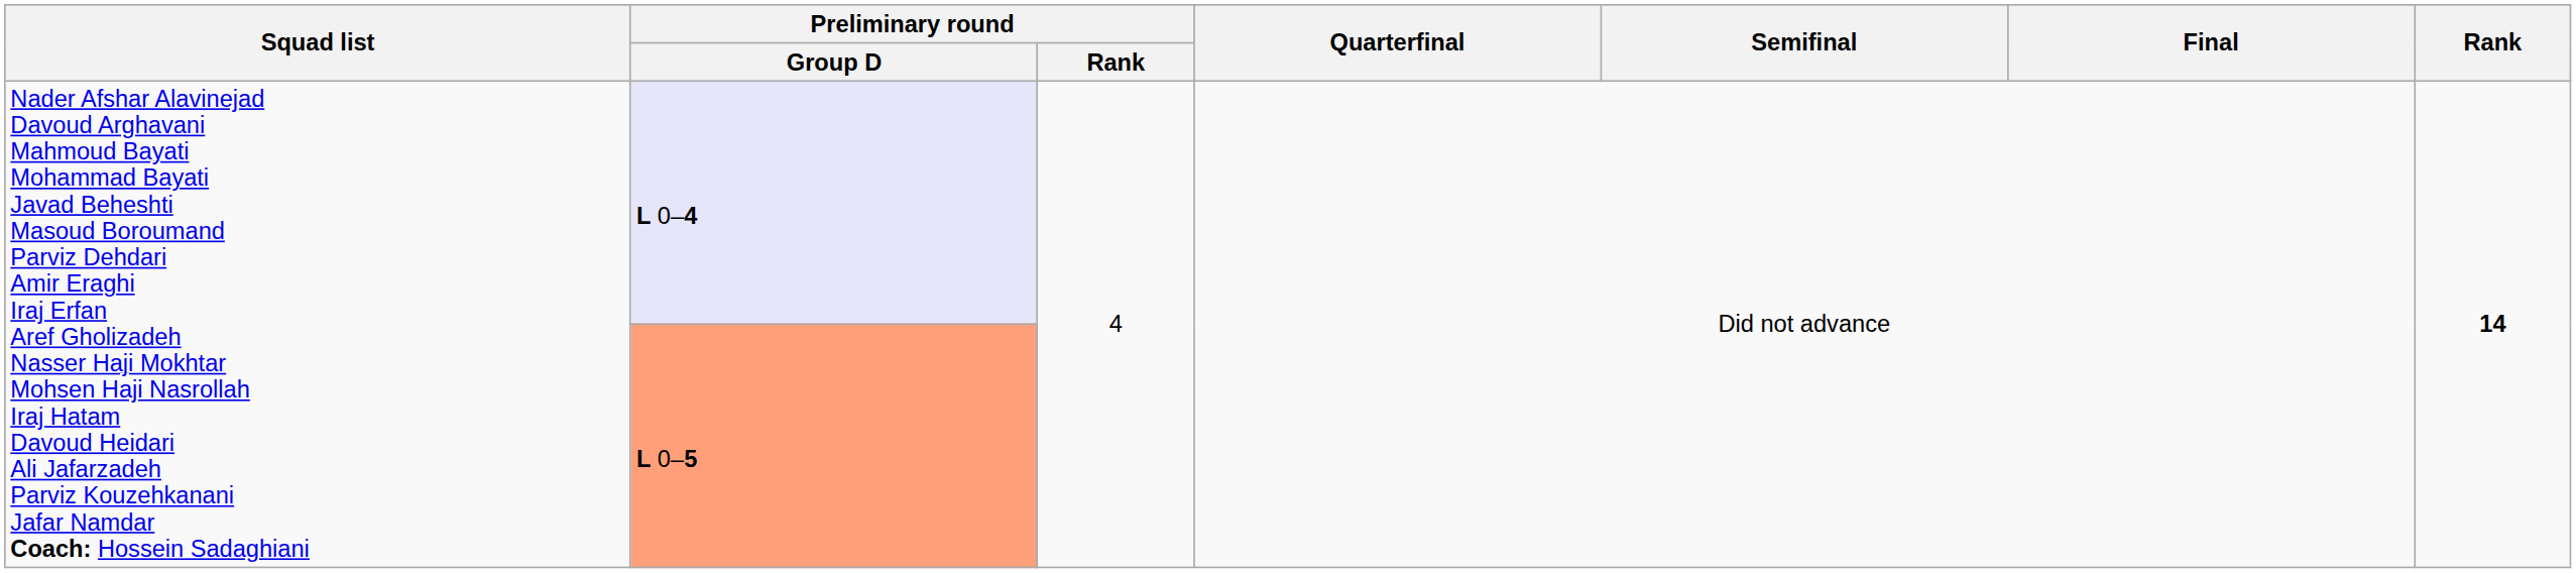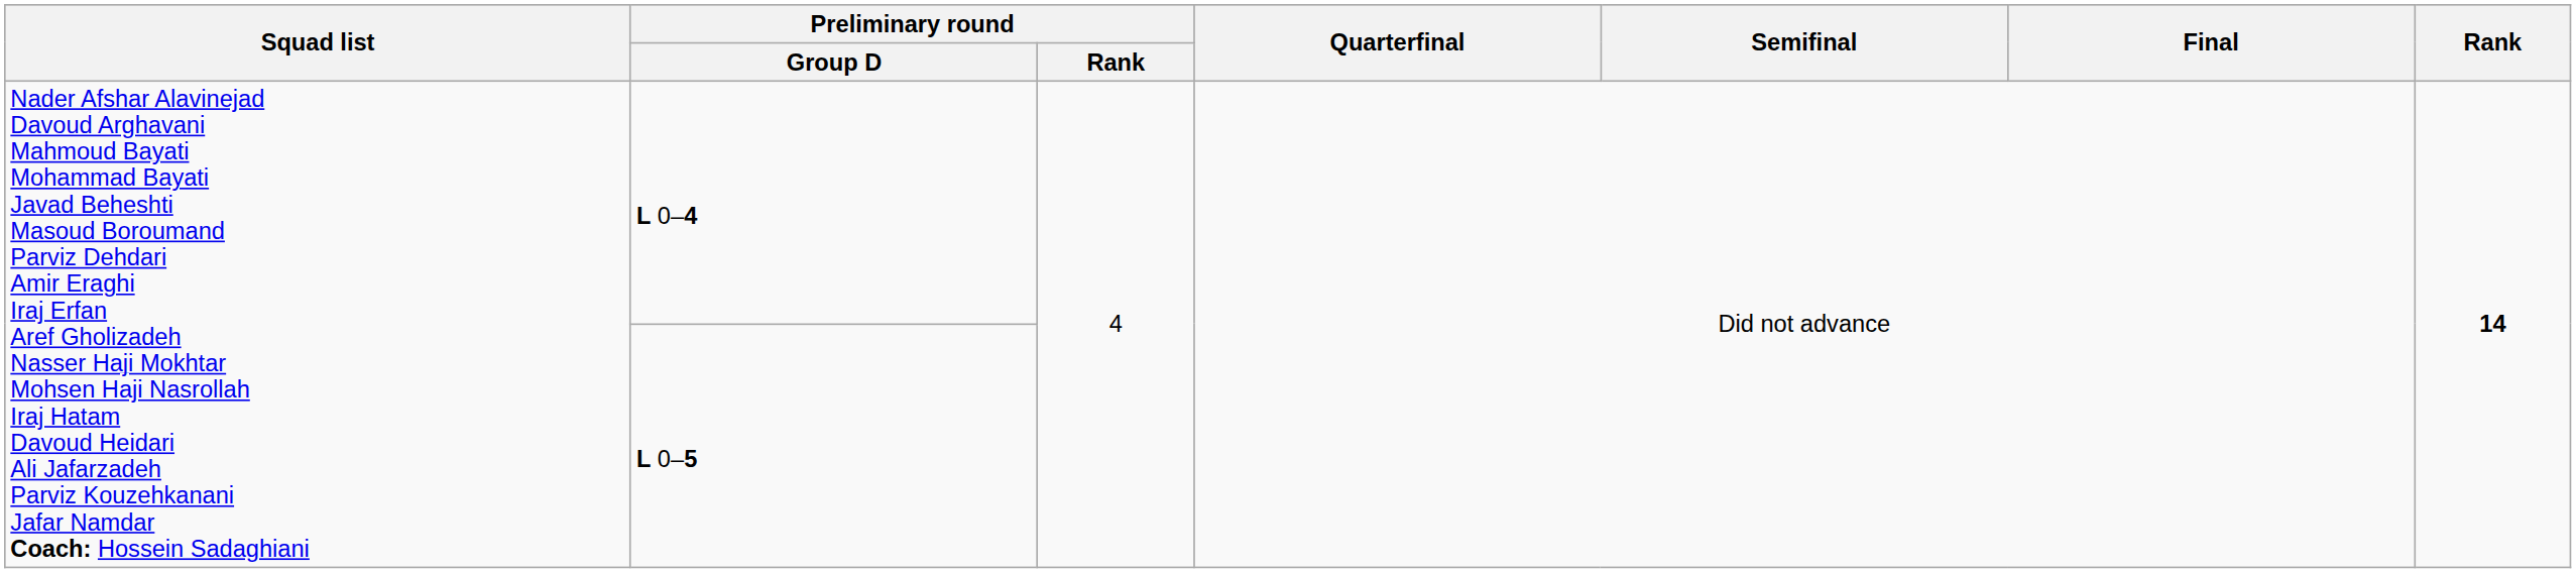L 0–4 | Preliminary round / Group D: lavender background -> no background
L 0–5 | Preliminary round / Group D: lightsalmon background -> no background
